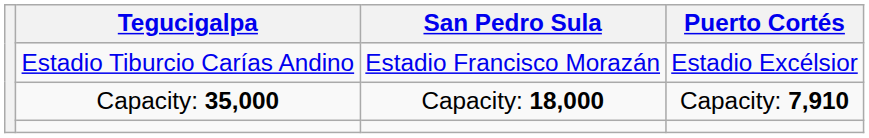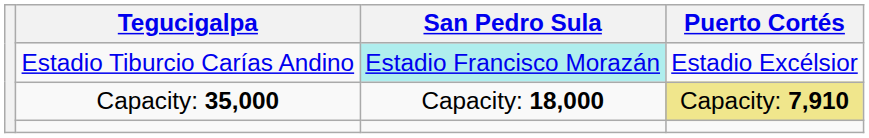Estadio Tiburcio Carías Andino | San Pedro Sula: no background -> paleturquoise background
Capacity: 35,000 | Puerto Cortés: no background -> khaki background
